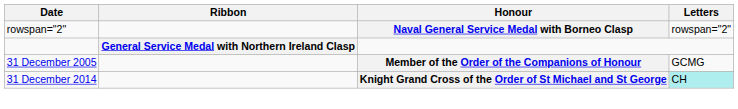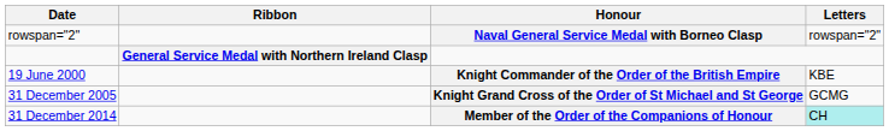+ row: 19 June 2000 | Knight Commander of the Order of the British Empire | KBE
31 December 2005 | Honour: Member of the Order of the Companions of Honour -> Knight Grand Cross of the Order of St Michael and St George
31 December 2014 | Honour: Knight Grand Cross of the Order of St Michael and St George -> Member of the Order of the Companions of Honour
